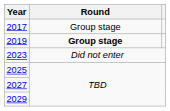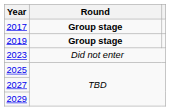2017 | Round: normal -> bold
